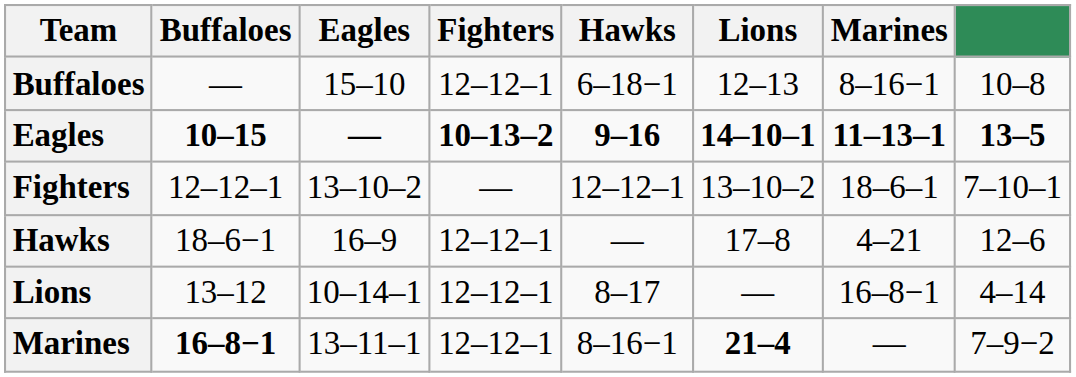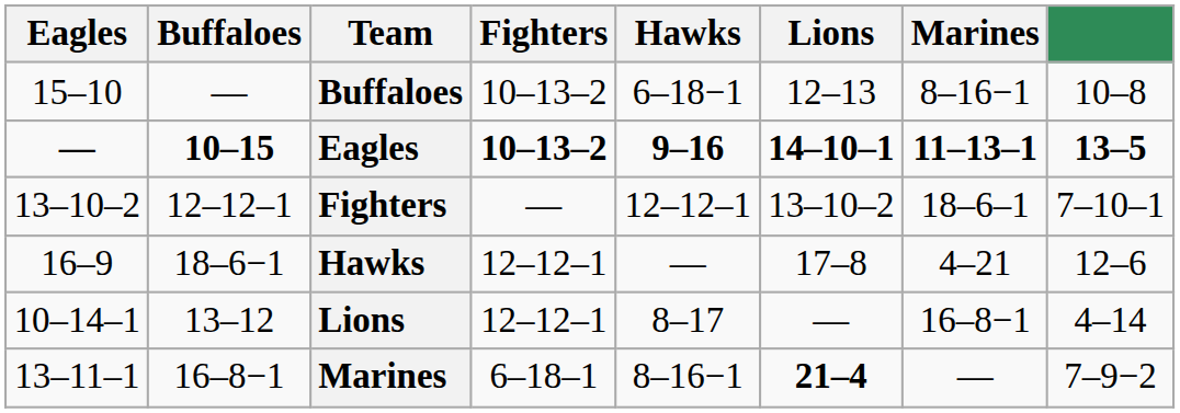columns swapped: Team <-> Eagles
row 2 | Fighters: 12–12–1 -> 10–13–2
row 7 | Buffaloes: bold -> normal
row 7 | Fighters: 12–12–1 -> 6–18–1
